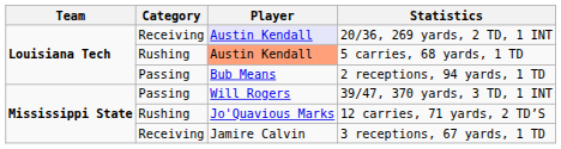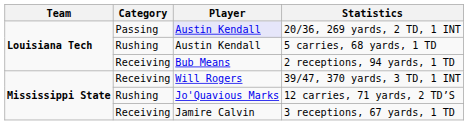20/36, 269 yards, 2 TD, 1 INT | Category: Receiving -> Passing
5 carries, 68 yards, 1 TD | Player: lightsalmon background -> no background
2 receptions, 94 yards, 1 TD | Category: Passing -> Receiving
39/47, 370 yards, 3 TD, 1 INT | Category: Passing -> Receiving
